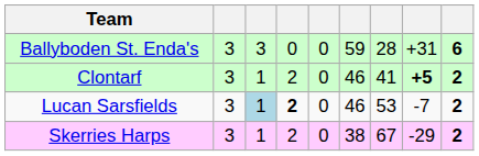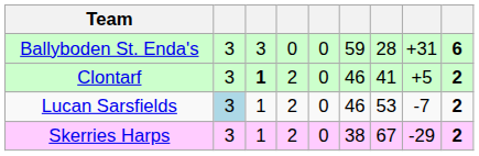Clontarf | column 3: normal -> bold
Clontarf | column 8: bold -> normal
Lucan Sarsfields | column 2: no background -> lightblue background
Lucan Sarsfields | column 3: lightblue background -> no background
Lucan Sarsfields | column 4: bold -> normal
